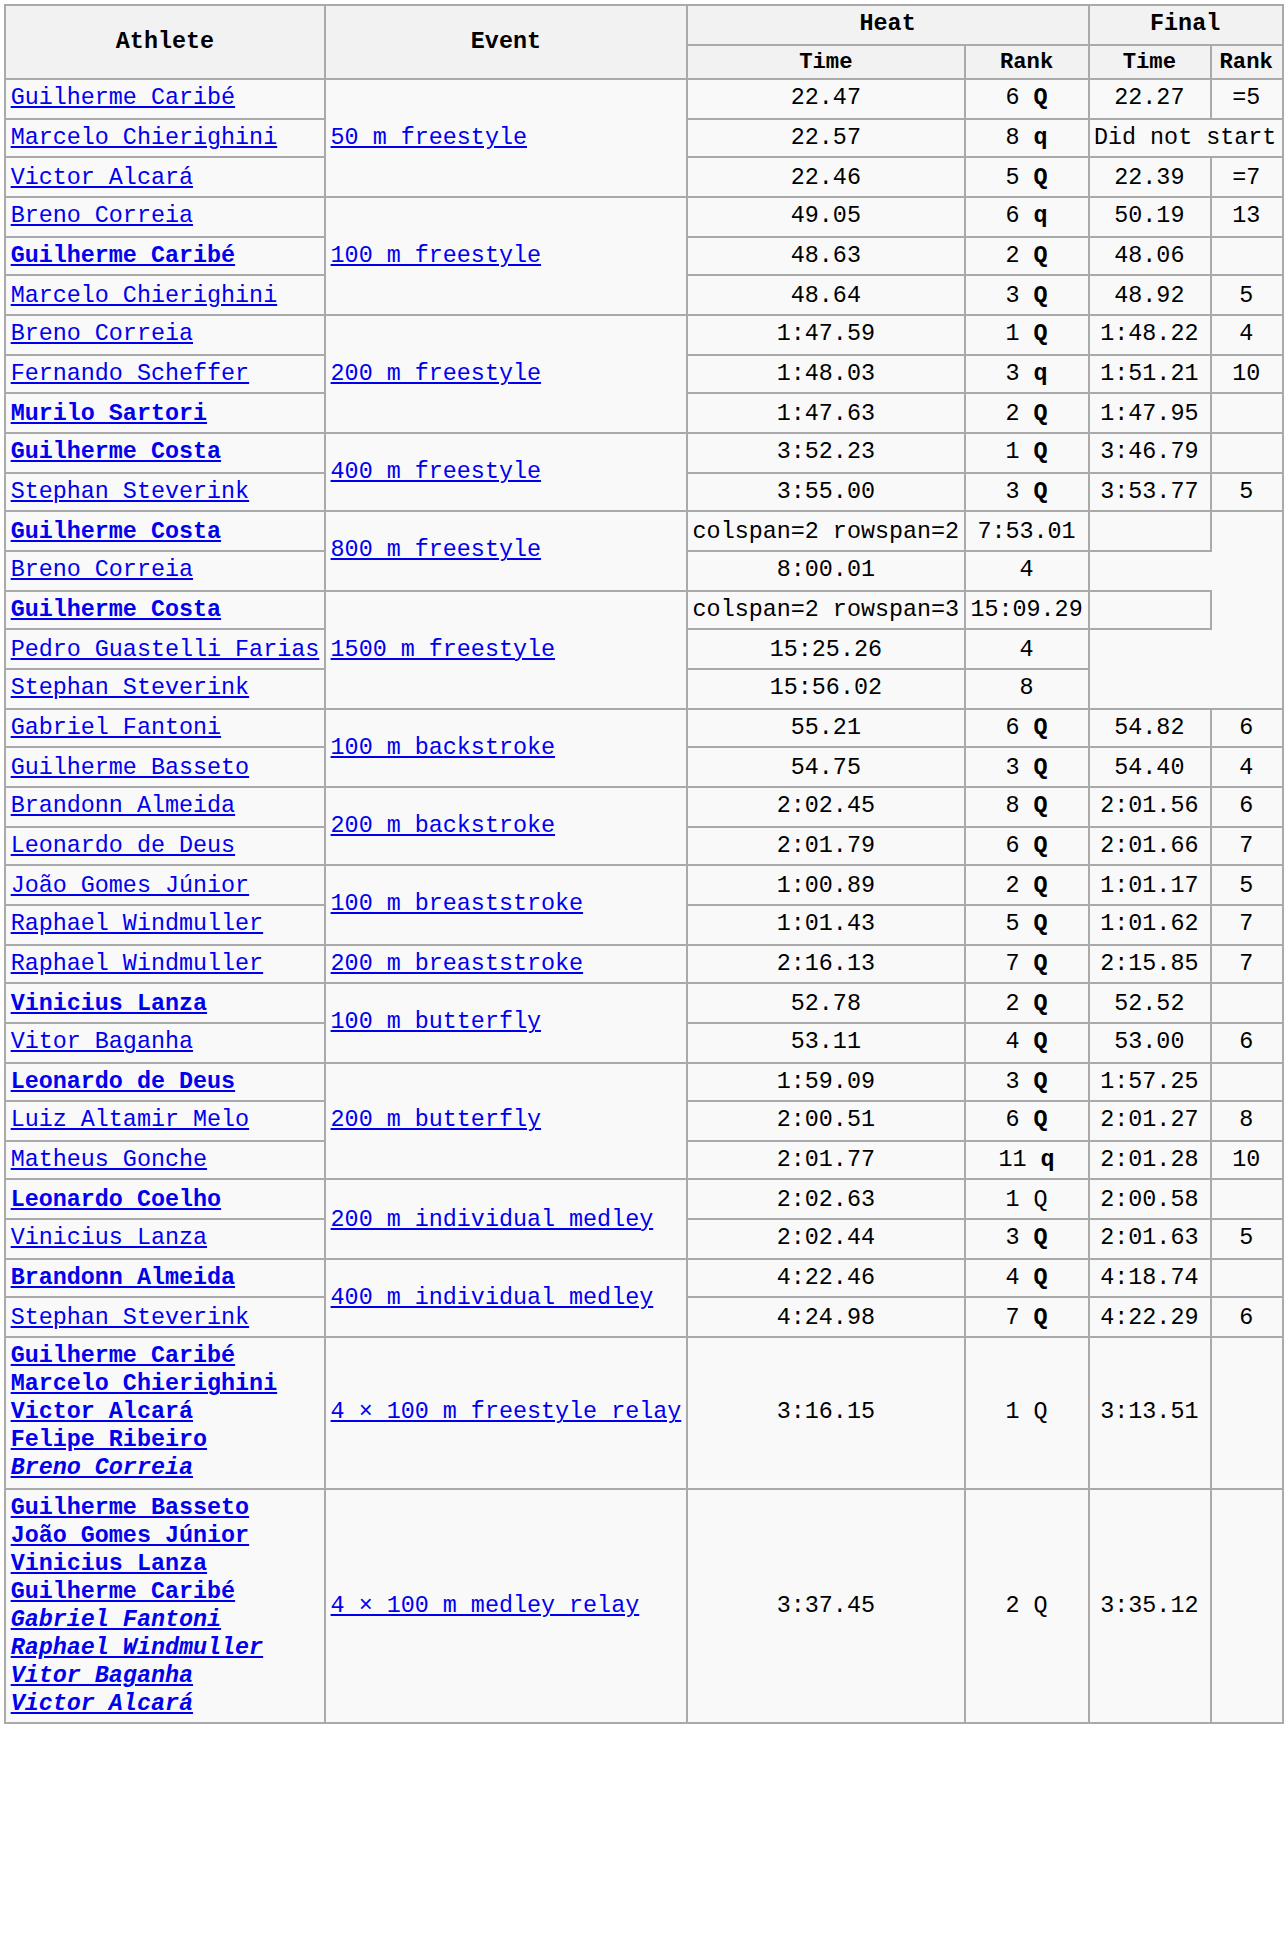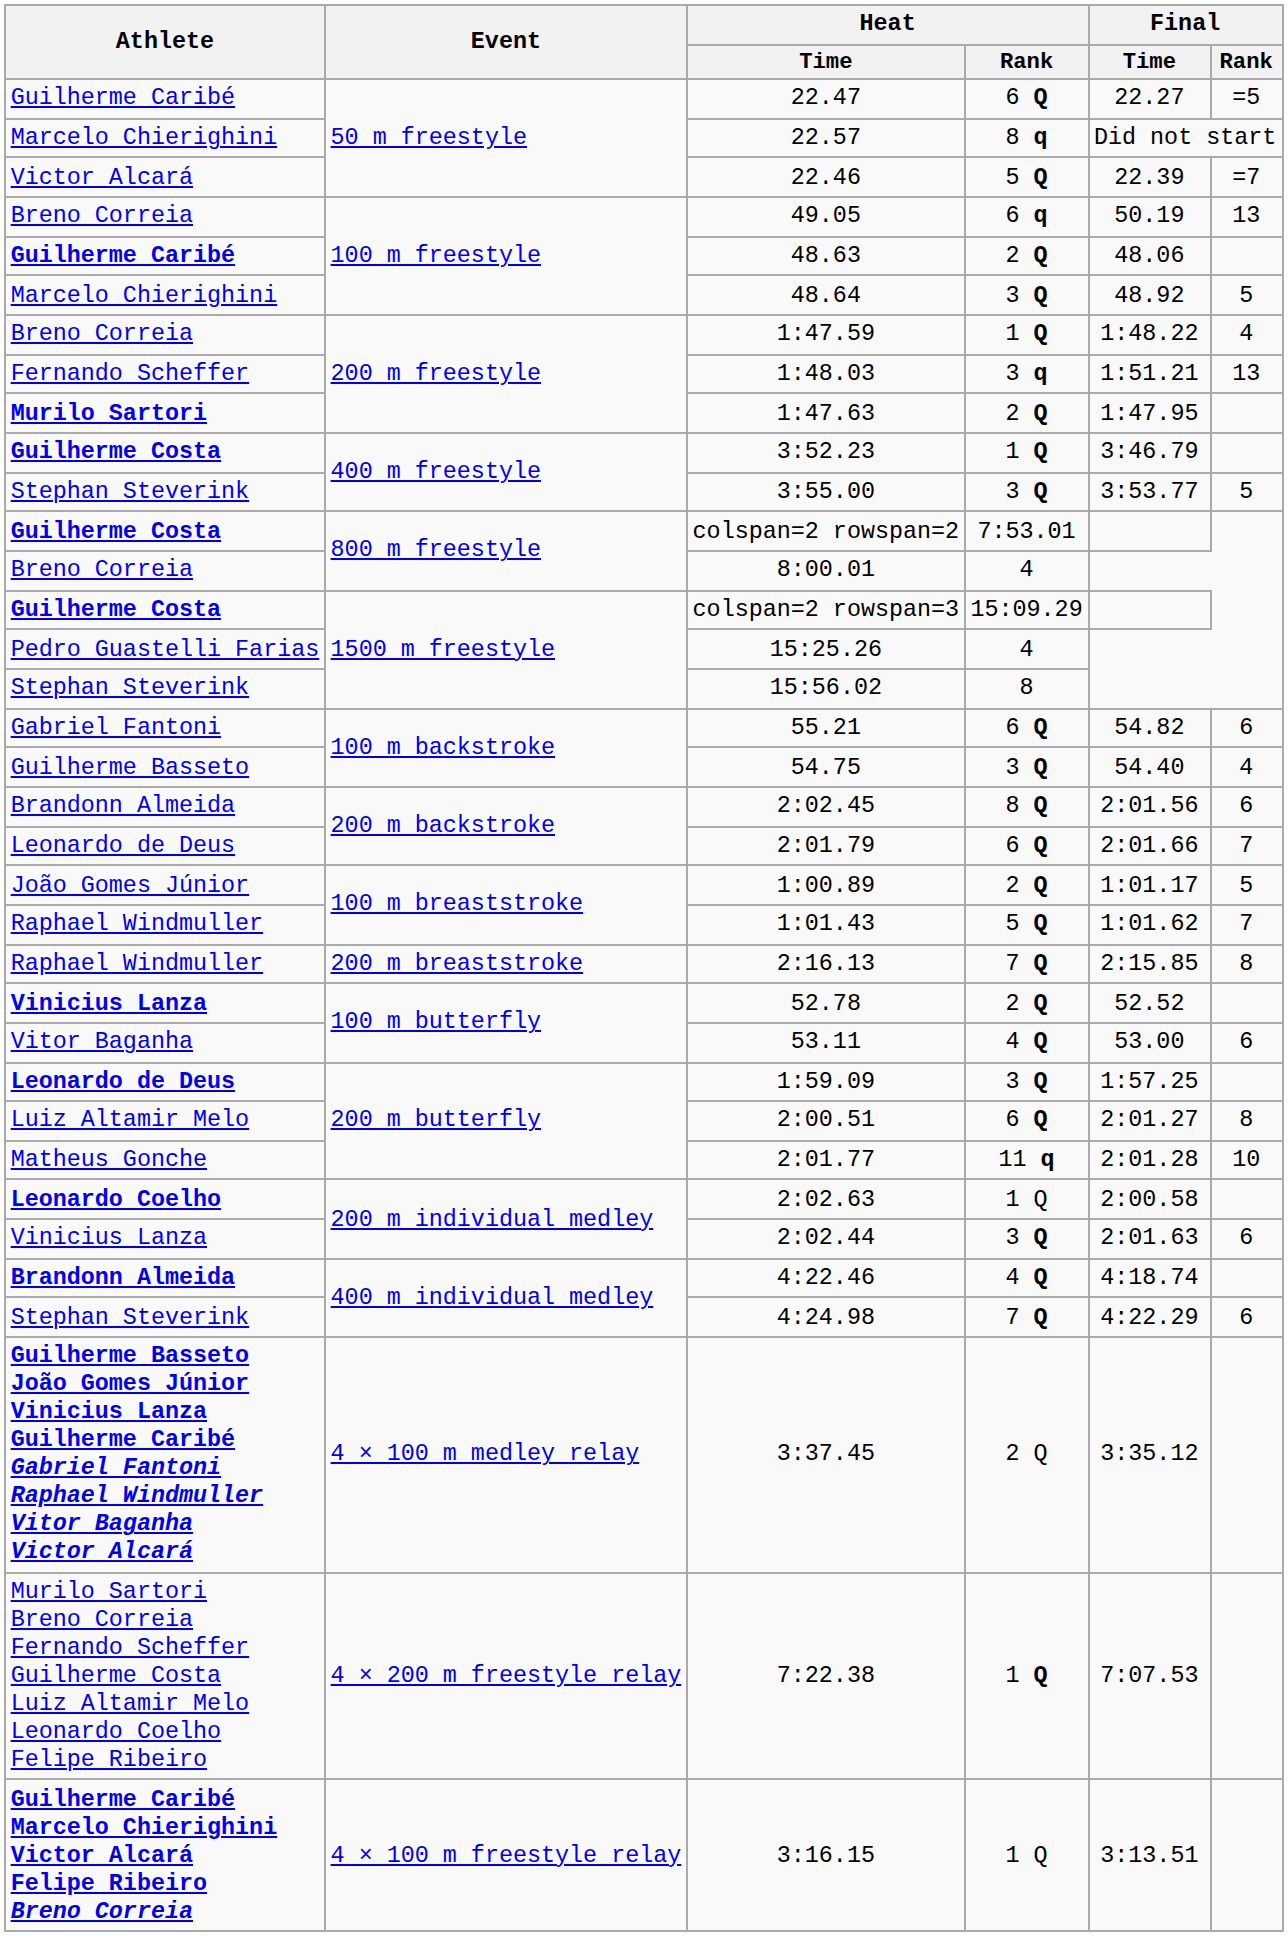1:48.03 | Final / Rank: 10 -> 13
2:16.13 | Final / Rank: 7 -> 8
2:02.44 | Final / Rank: 5 -> 6
rows swapped: 3:16.15 <-> 3:37.45
+ row: Murilo Sartori Breno Correia Fernando Scheffer Guilherme Costa Luiz Altamir Melo Leonardo Coelho Felipe Ribeiro | 4 × 200 m freestyle relay | 7:22.38 | 1 Q | 7:07.53
